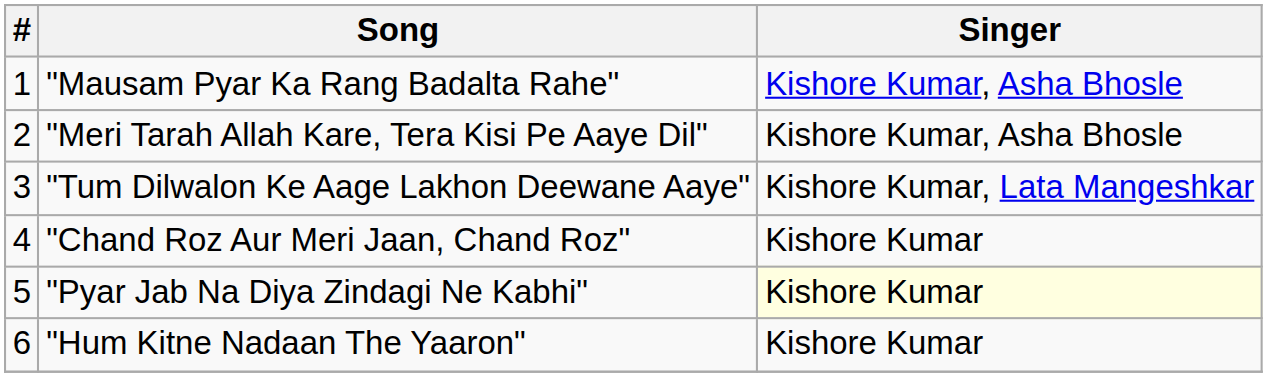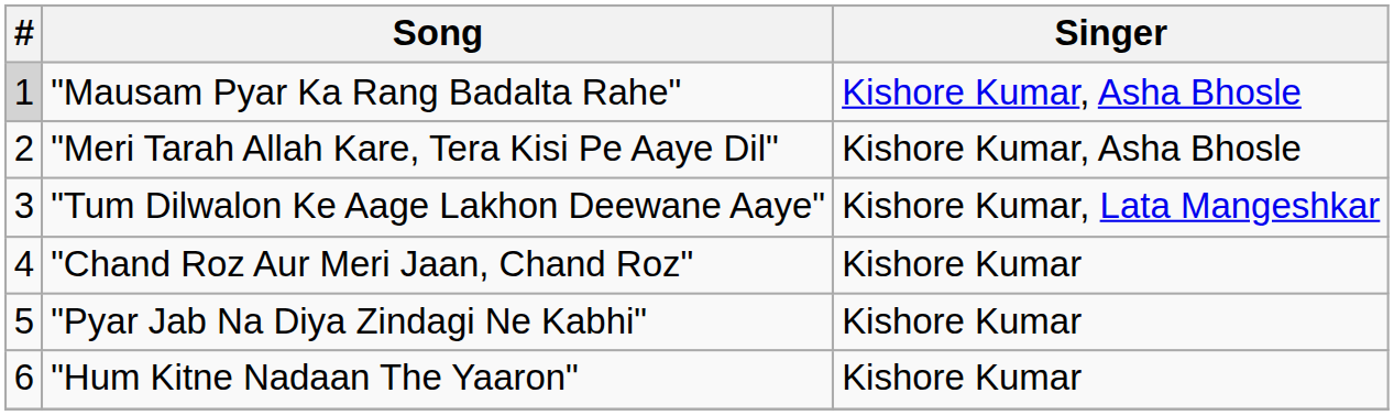"Mausam Pyar Ka Rang Badalta Rahe" | #: no background -> lightgrey background
"Pyar Jab Na Diya Zindagi Ne Kabhi" | Singer: lightyellow background -> no background
